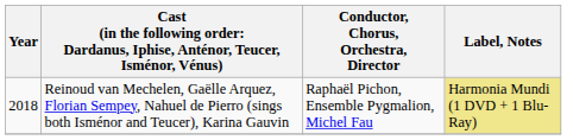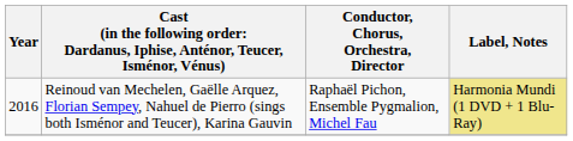row 2 | Year: 2018 -> 2016
